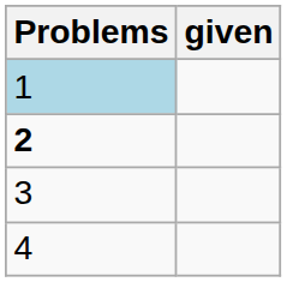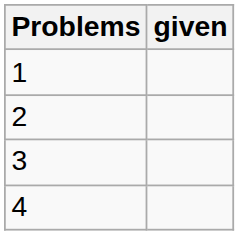1 | Problems: lightblue background -> no background
2 | Problems: bold -> normal
